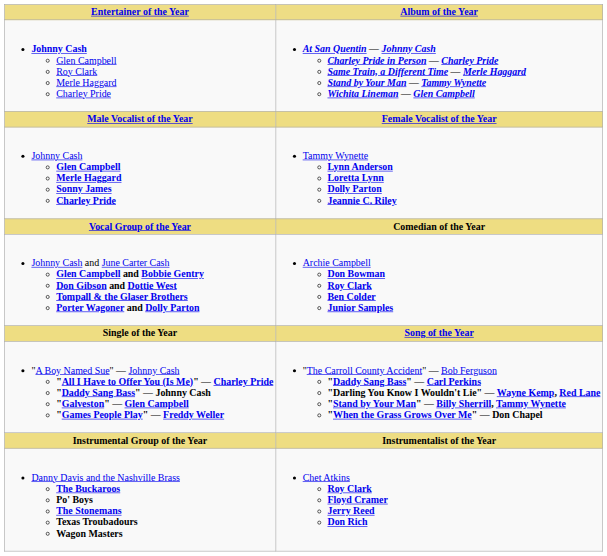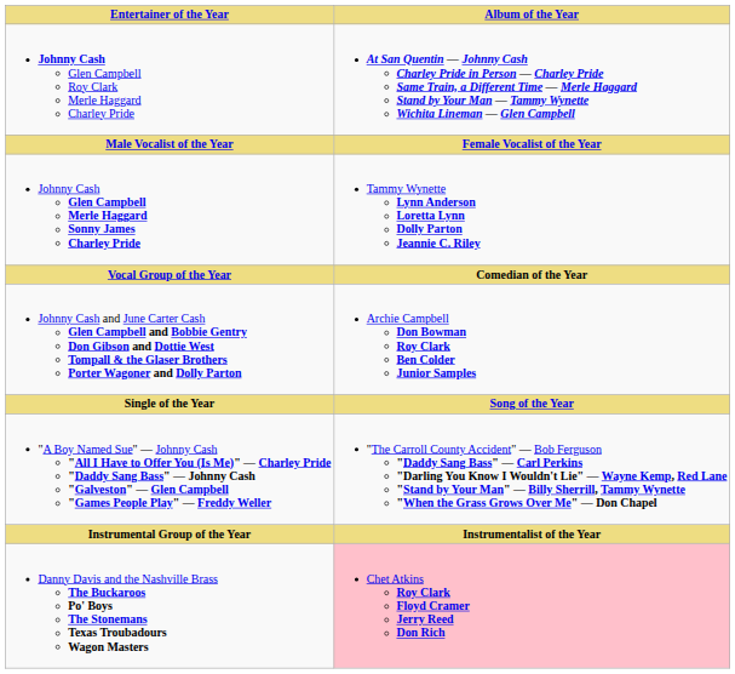row 10 | Album of the Year: no background -> pink background
